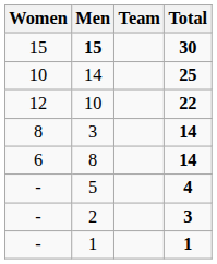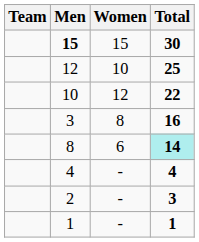columns swapped: Team <-> Women
row 3 | Men: 14 -> 12
row 5 | Total: 14 -> 16
row 6 | Total: no background -> paleturquoise background
row 7 | Men: 5 -> 4
